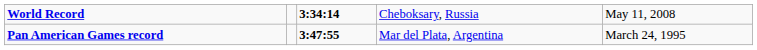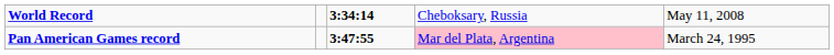Pan American Games record | column 4: no background -> pink background
